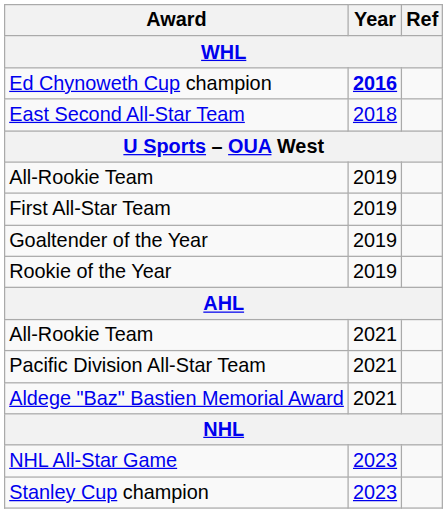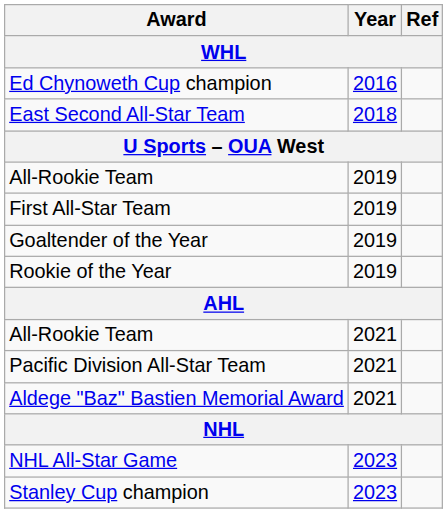Ed Chynoweth Cup champion | Year: bold -> normal
